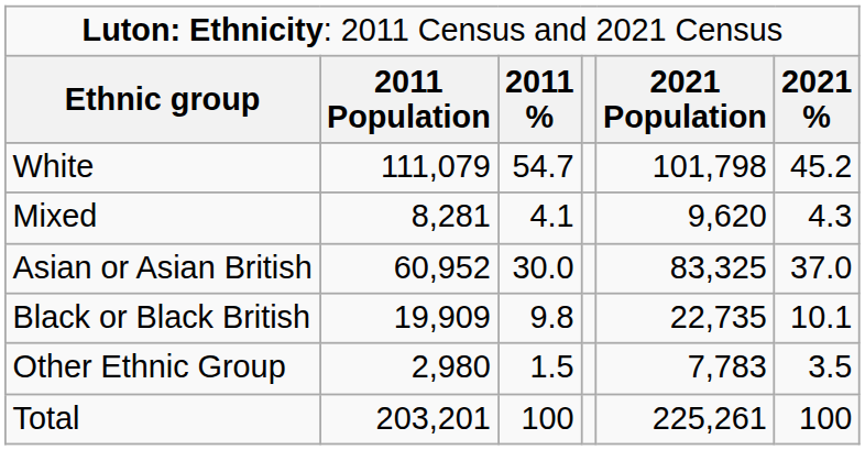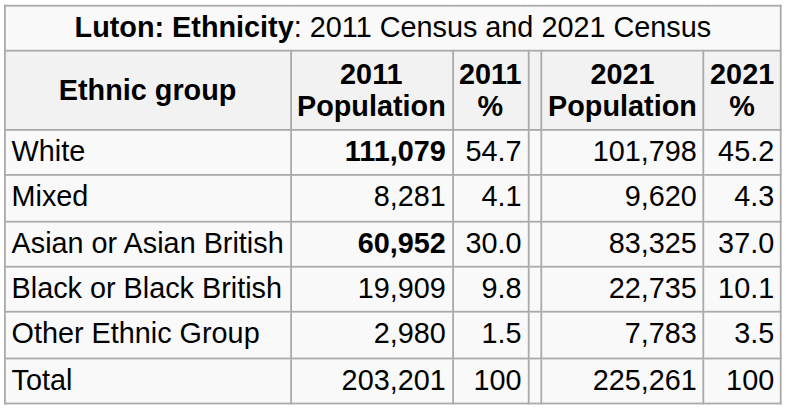White | column 2: normal -> bold
Asian or Asian British | column 2: normal -> bold
